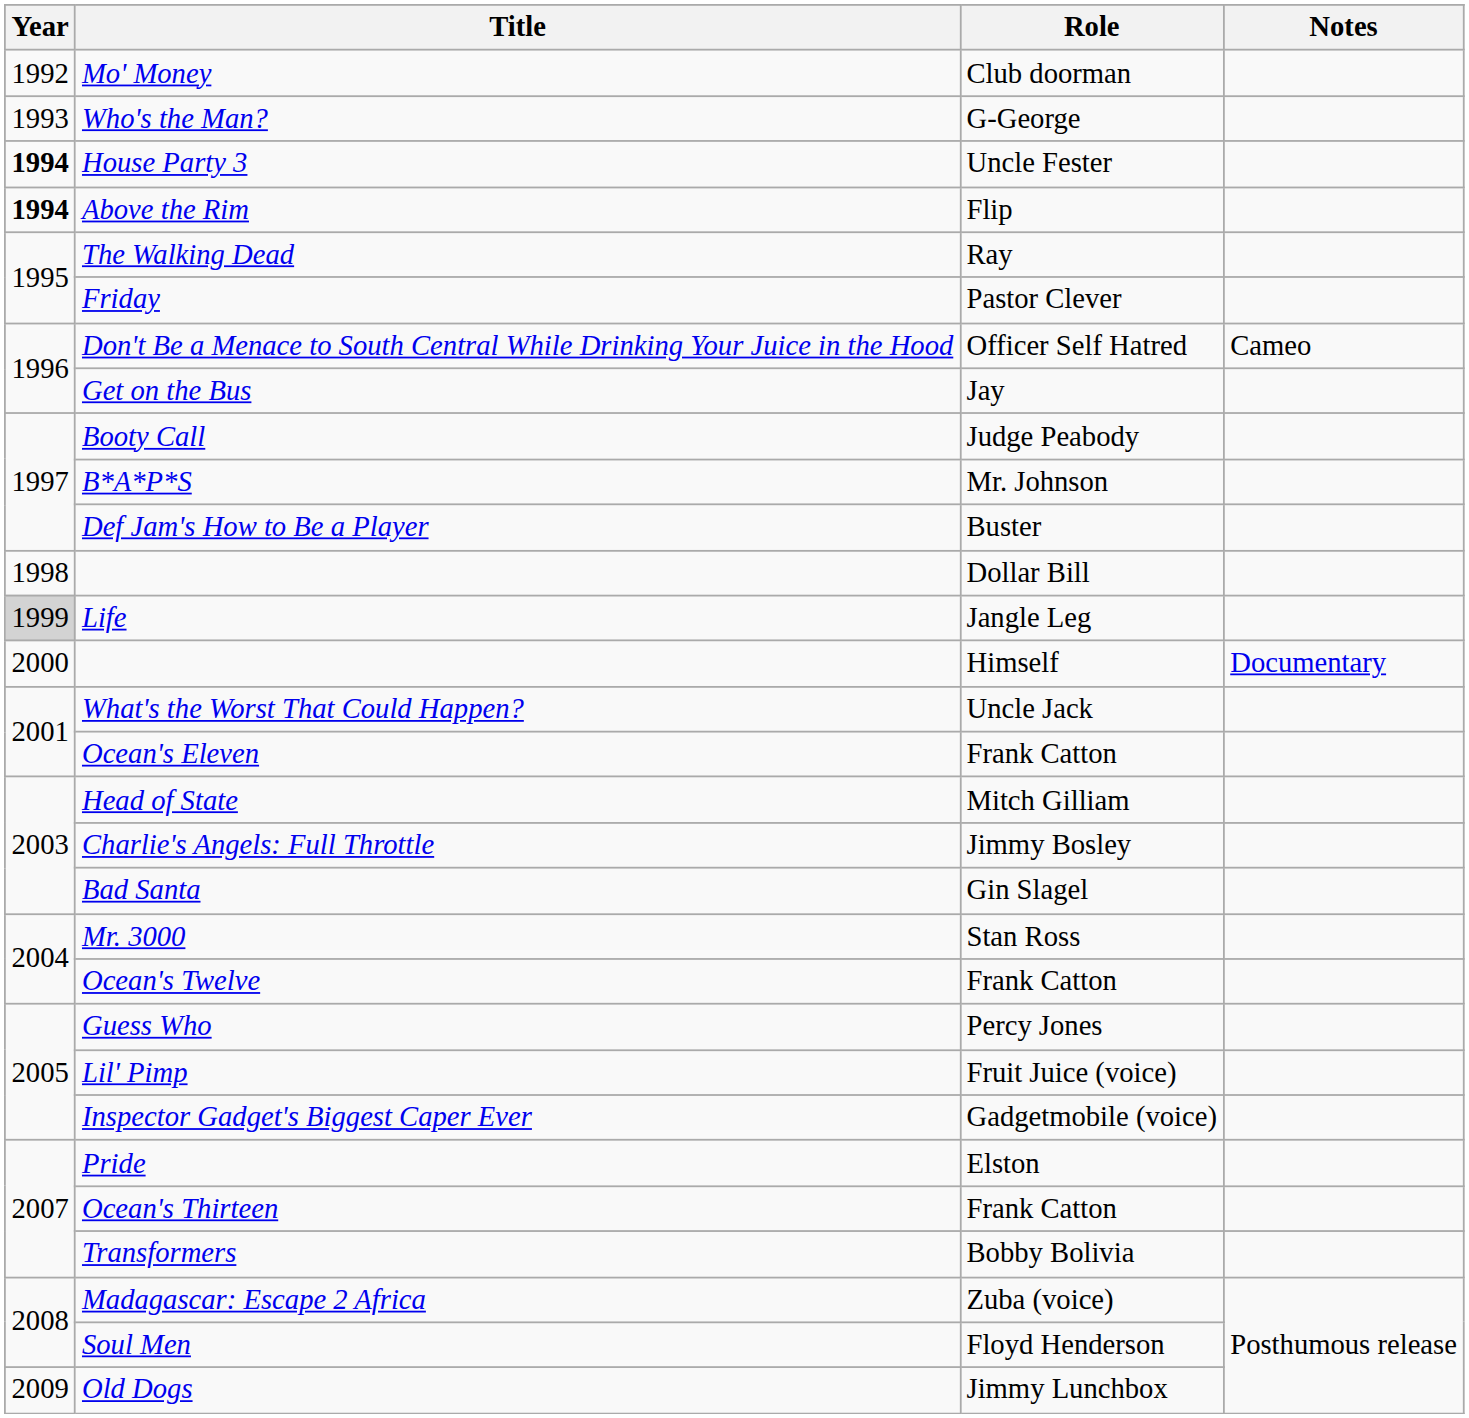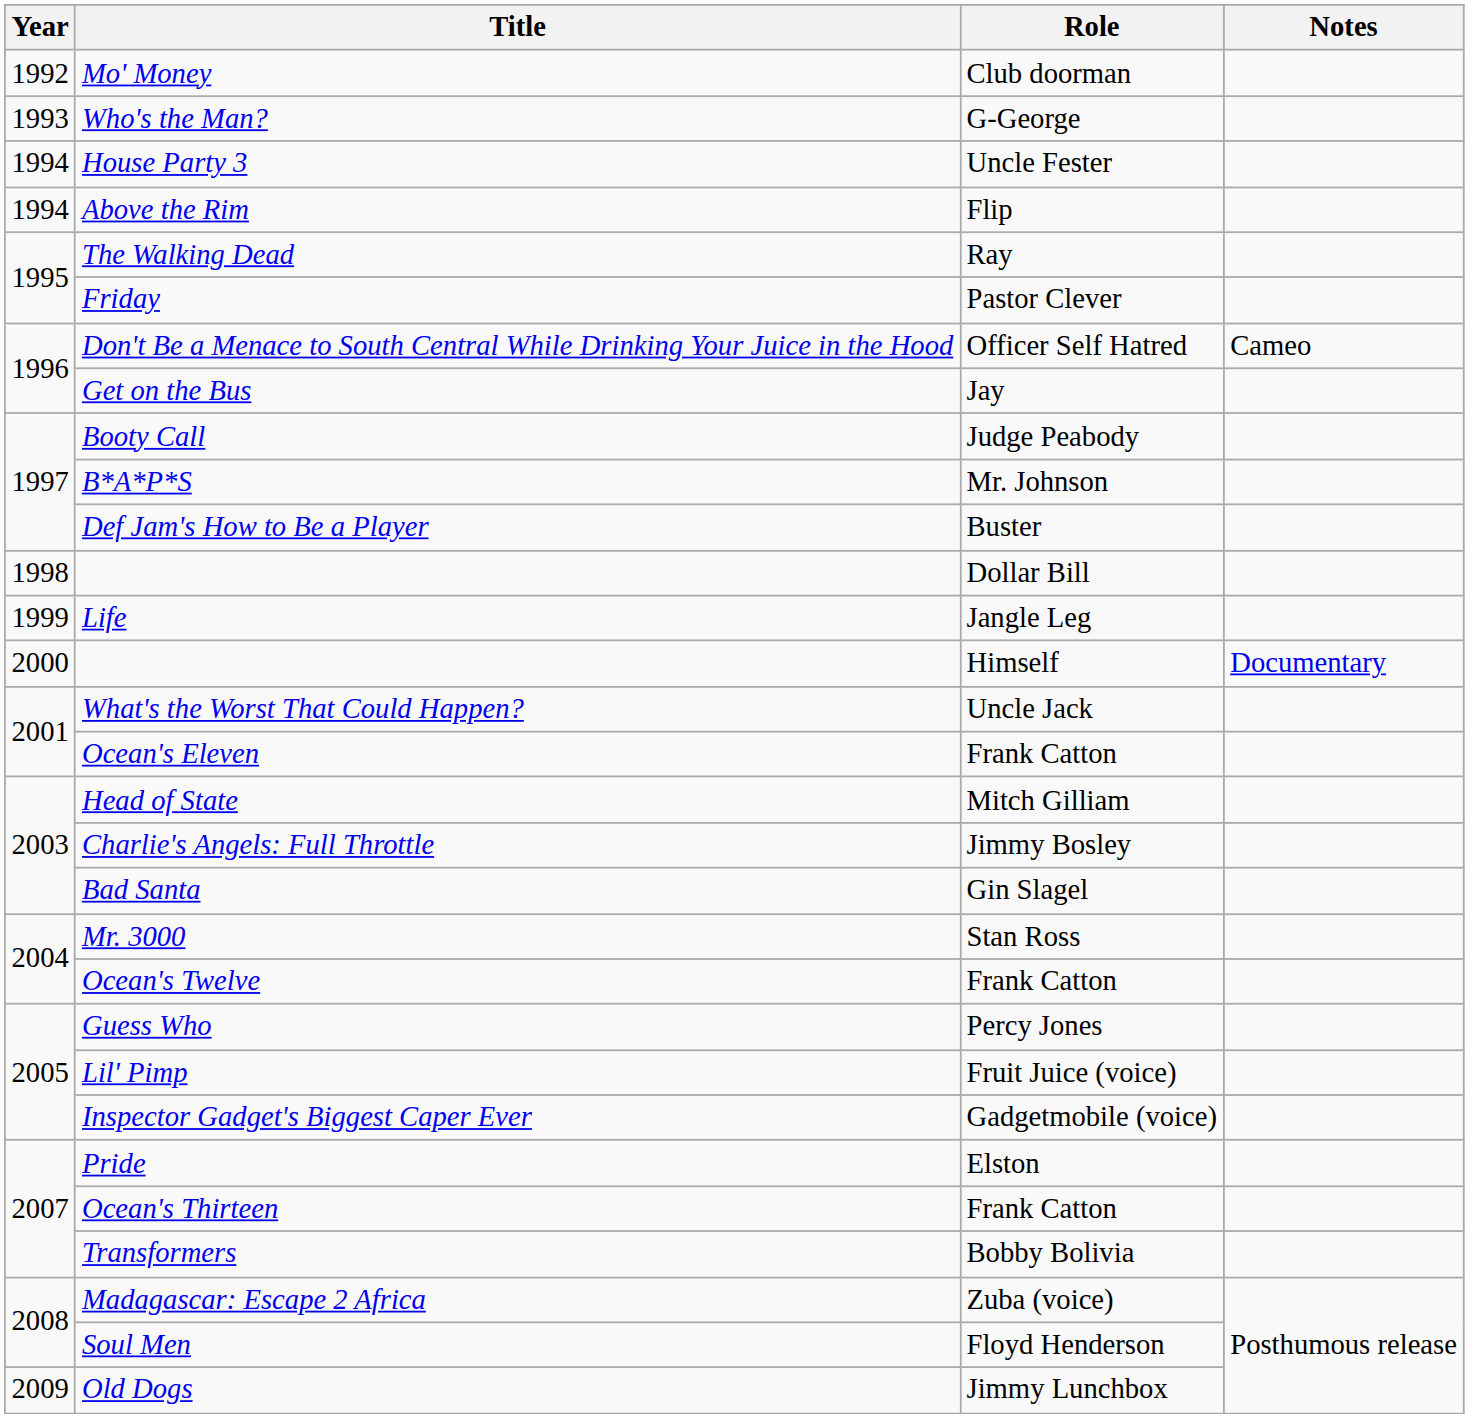House Party 3 | Year: bold -> normal
Above the Rim | Year: bold -> normal
Life | Year: lightgrey background -> no background
